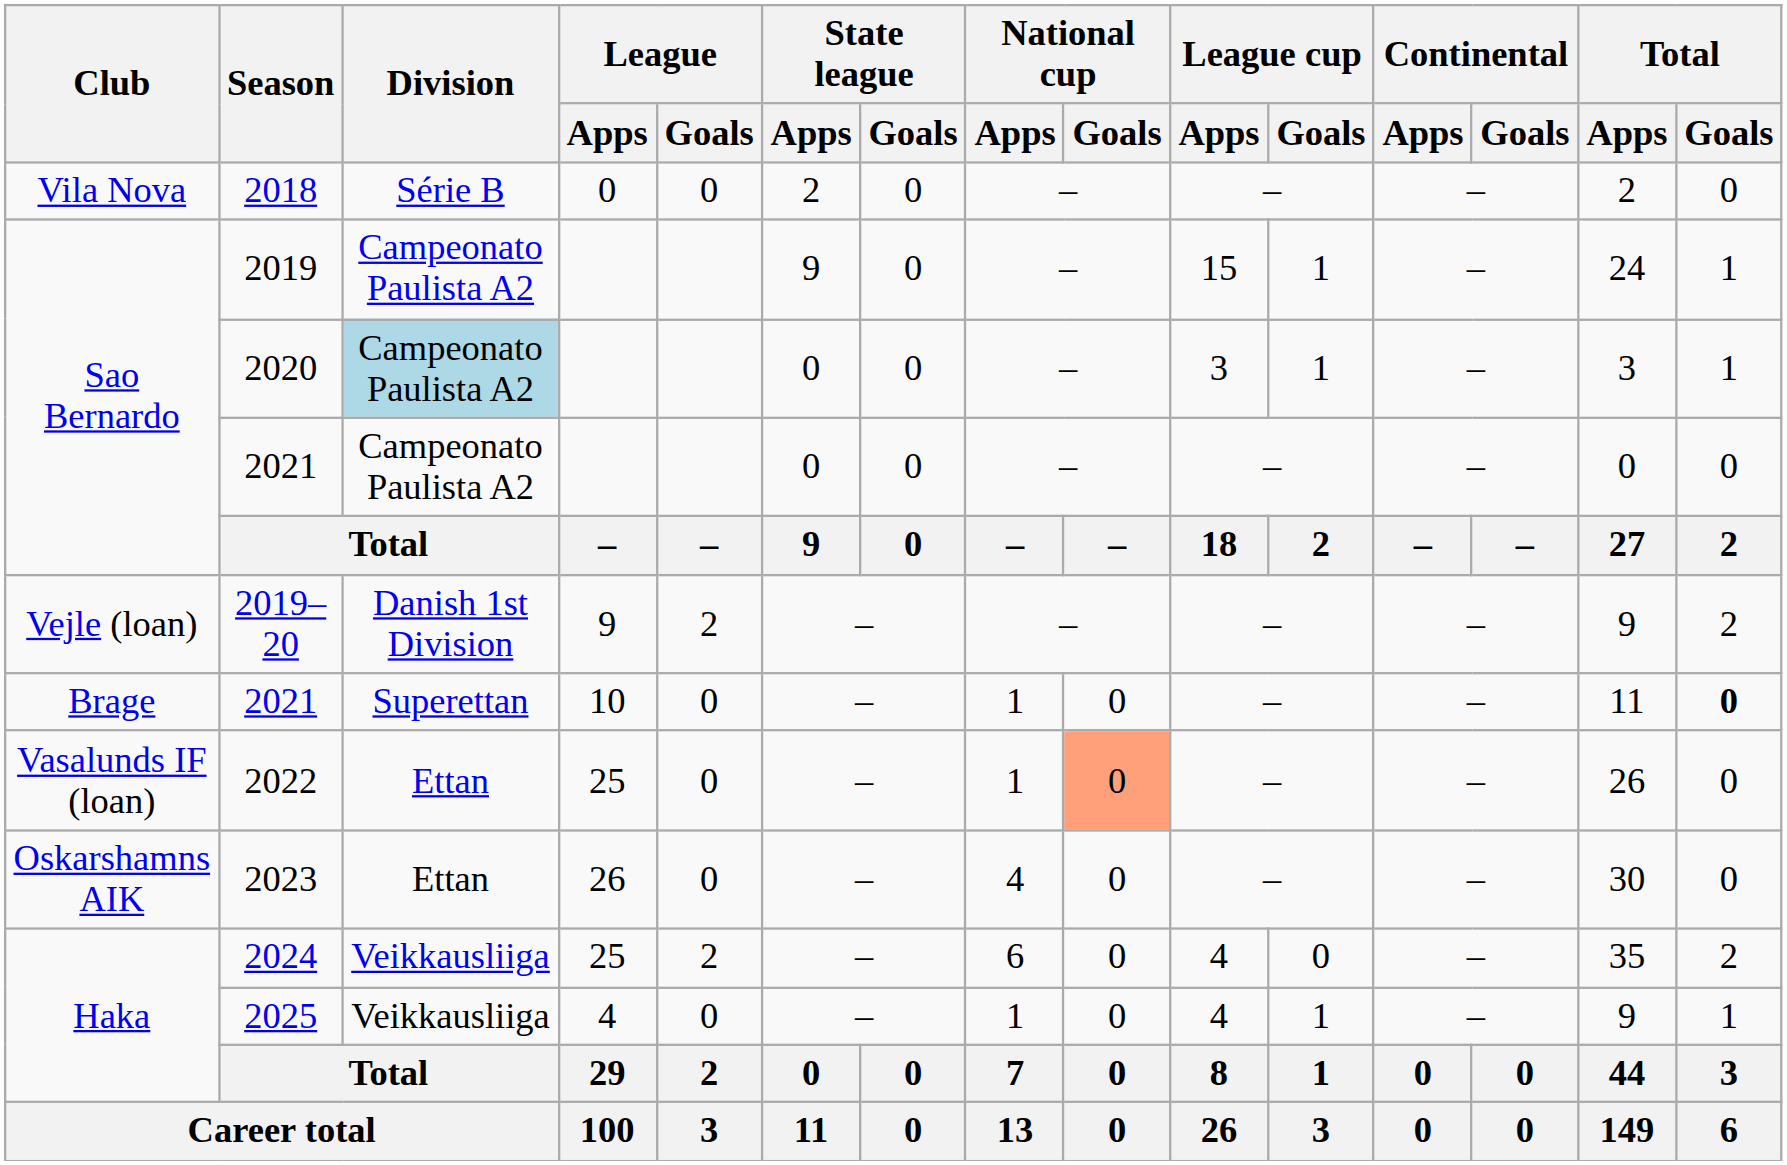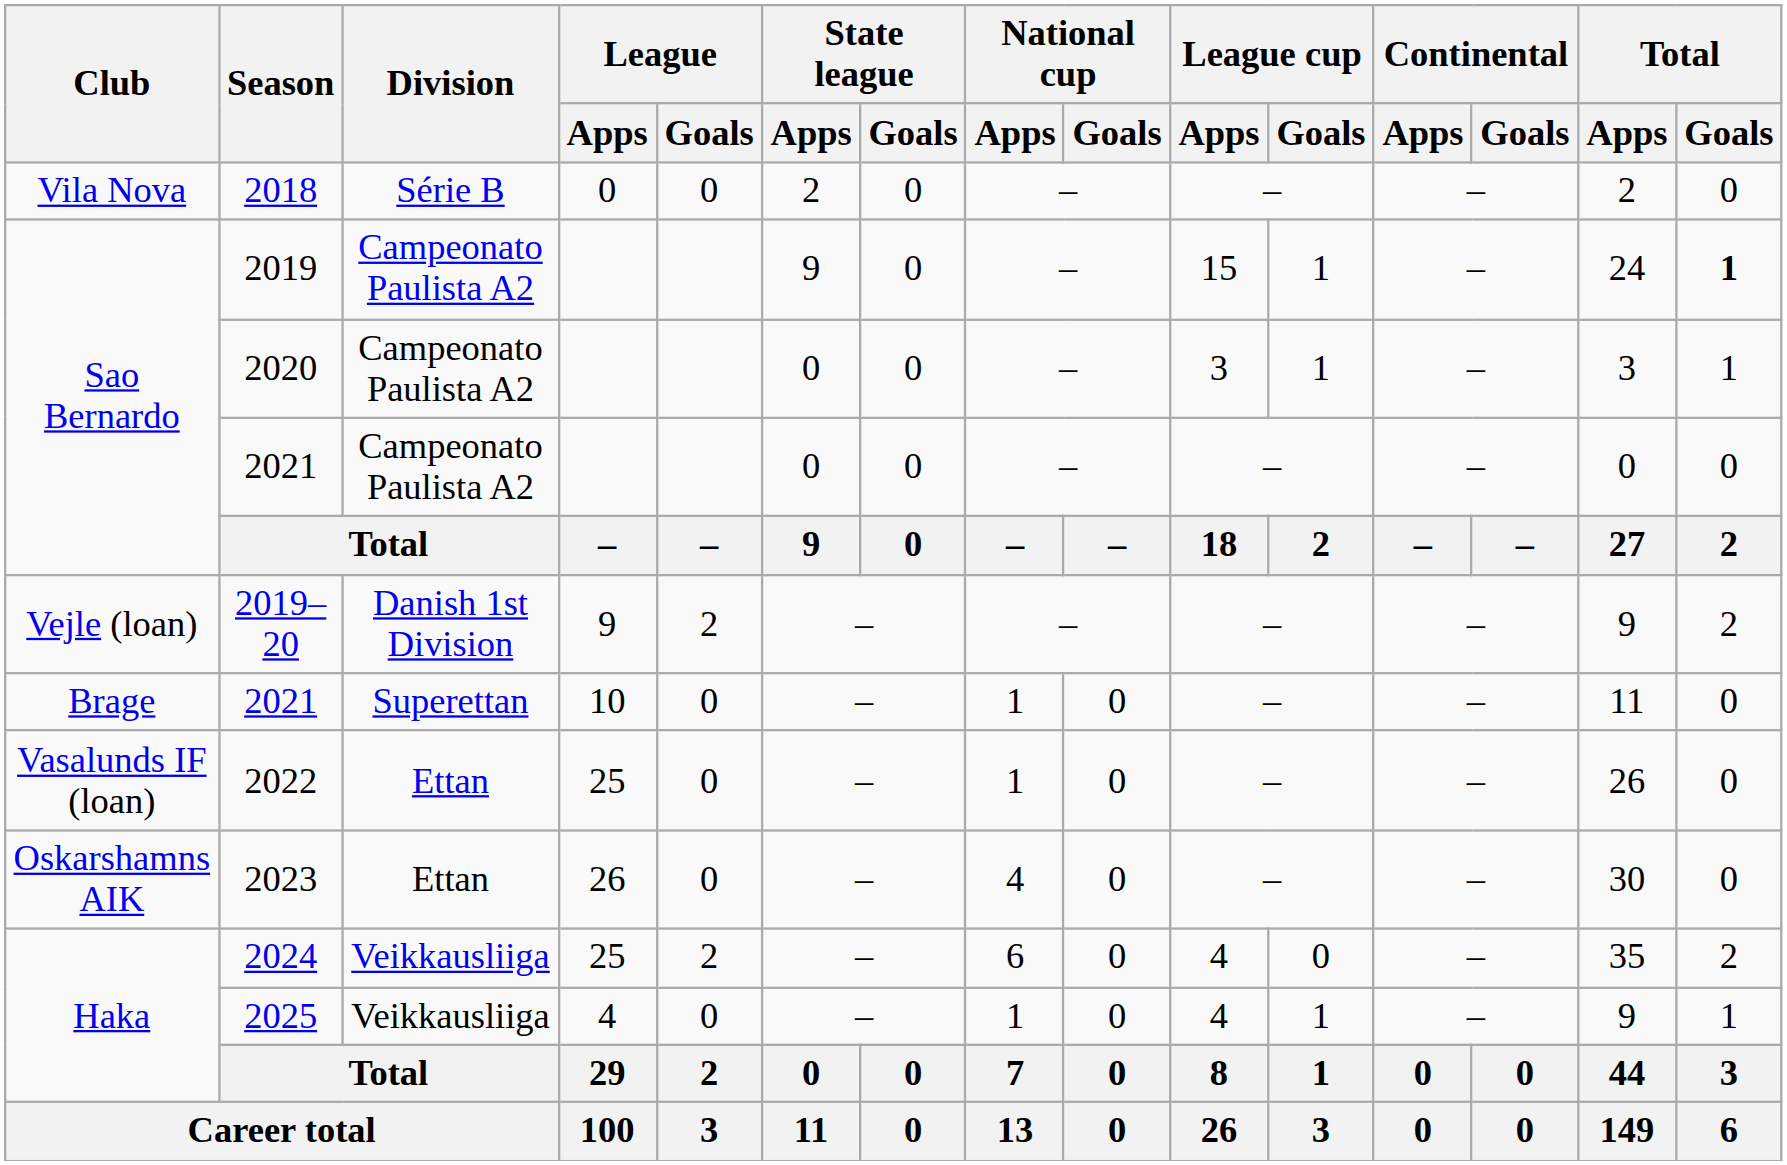2019 | Total / Goals: normal -> bold
2020 | Division: lightblue background -> no background
Brage / 2021 | Total / Goals: bold -> normal
2022 | National cup / Goals: lightsalmon background -> no background
